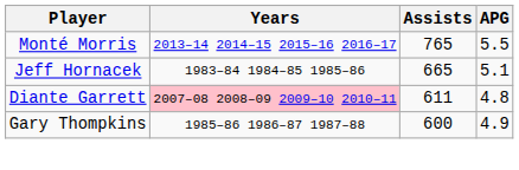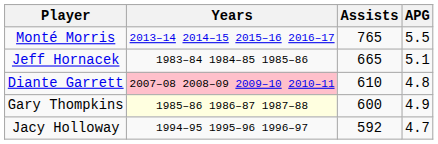Diante Garrett | Assists: 611 -> 610
Gary Thompkins | Years: no background -> lightyellow background
+ row: Jacy Holloway | 1994–95 1995–96 1996–97 | 592 | 4.7
